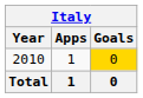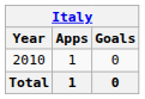2010 | Goals: gold background -> no background
